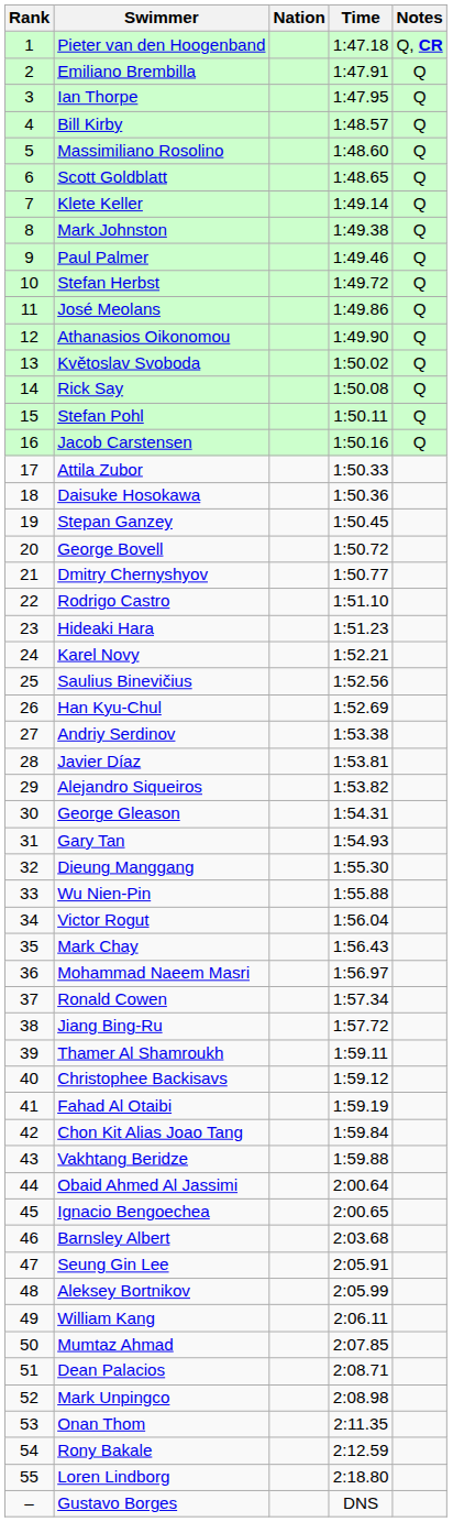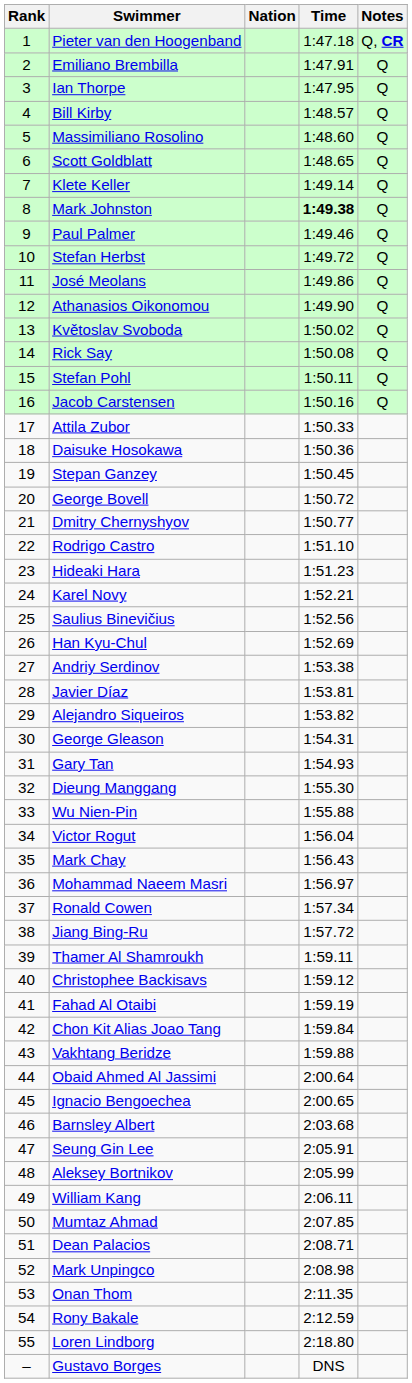Mark Johnston | Time: normal -> bold
